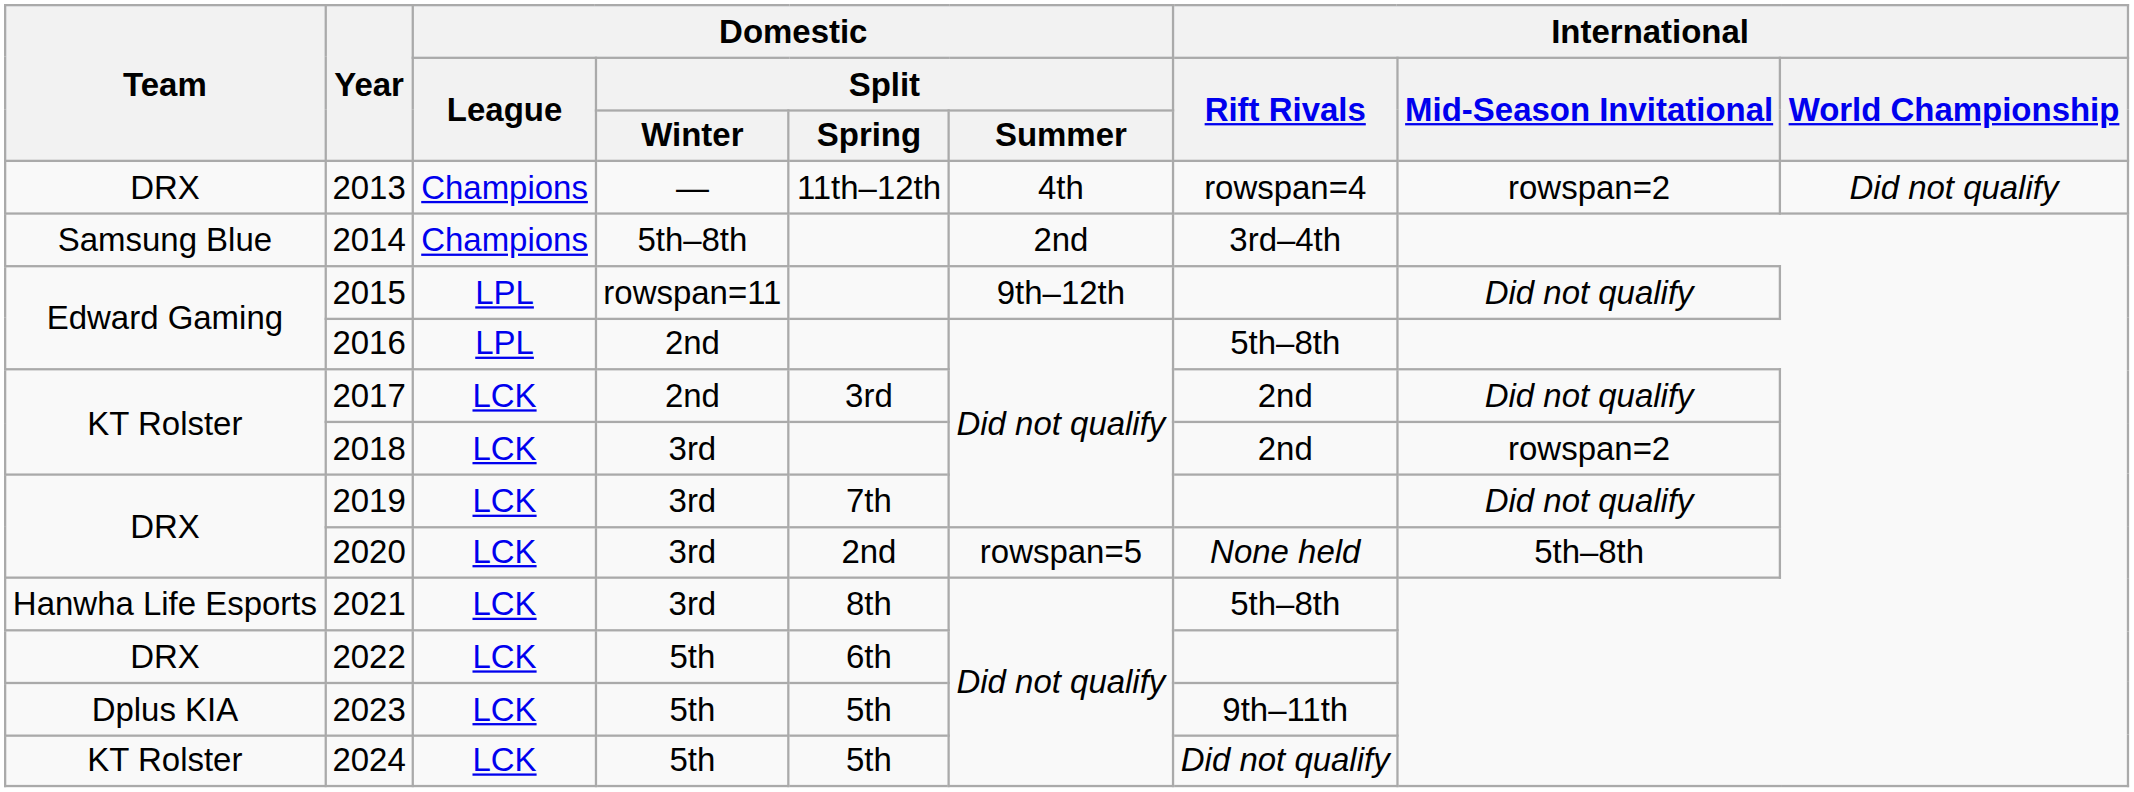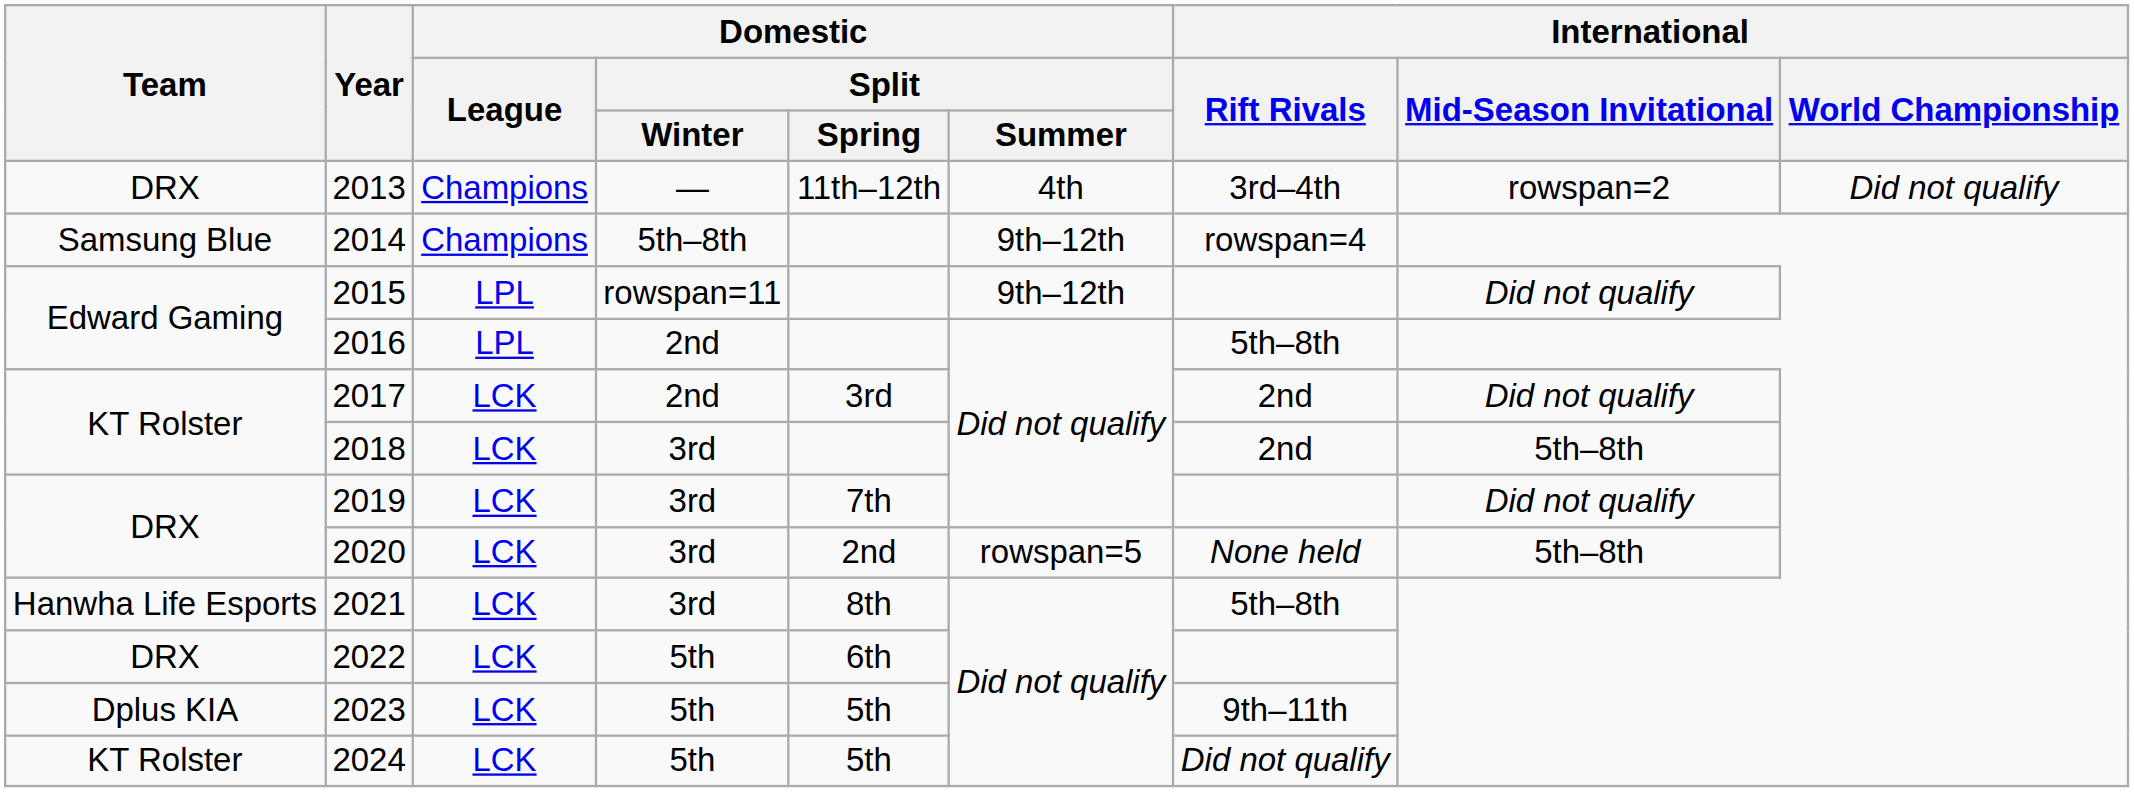2013 | International / Rift Rivals: rowspan=4 -> 3rd–4th
2014 | Domestic / Split / Summer: 2nd -> 9th–12th
2014 | International / Rift Rivals: 3rd–4th -> rowspan=4
2018 | International / Mid-Season Invitational: rowspan=2 -> 5th–8th
